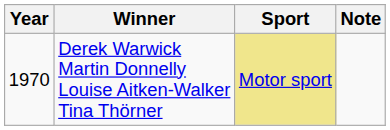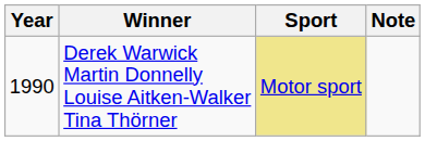row 2 | Year: 1970 -> 1990
